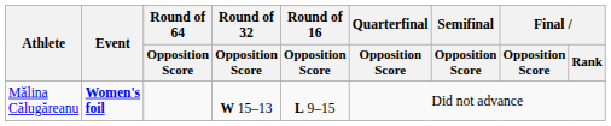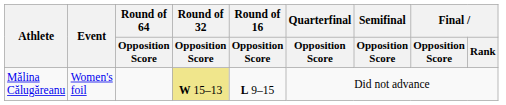Mălina Călugăreanu | Event: bold -> normal
Mălina Călugăreanu | Round of 32 / Opposition Score: no background -> khaki background
